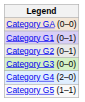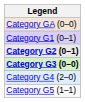row 4 | column 1: normal -> bold
row 5 | column 1: normal -> bold
